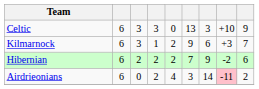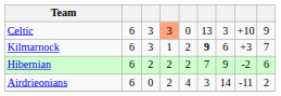Celtic | column 4: no background -> lightsalmon background
Kilmarnock | column 6: normal -> bold
Airdrieonians | column 8: pink background -> no background
